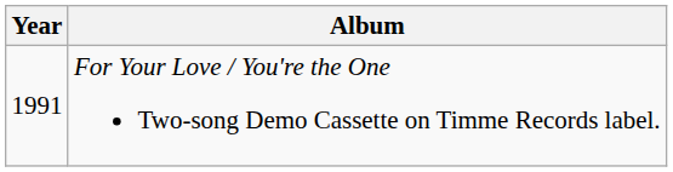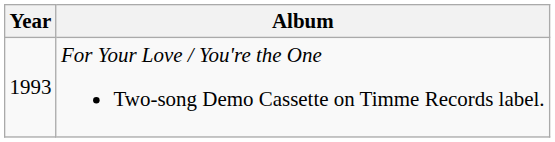row 2 | Year: 1991 -> 1993
